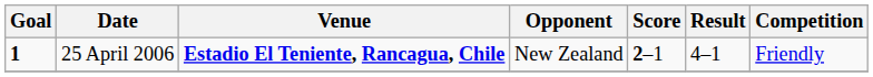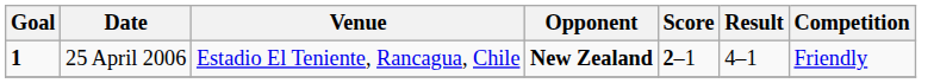25 April 2006 | Venue: bold -> normal
25 April 2006 | Opponent: normal -> bold
